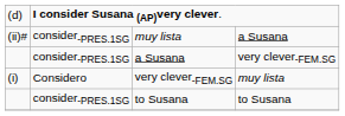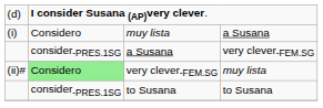row 2 | column 1: (ii)# -> (i)
row 2 | column 2: consider-PRES.1SG -> Considero
row 4 | column 1: (i) -> (ii)#
row 4 | column 2: no background -> lightgreen background
